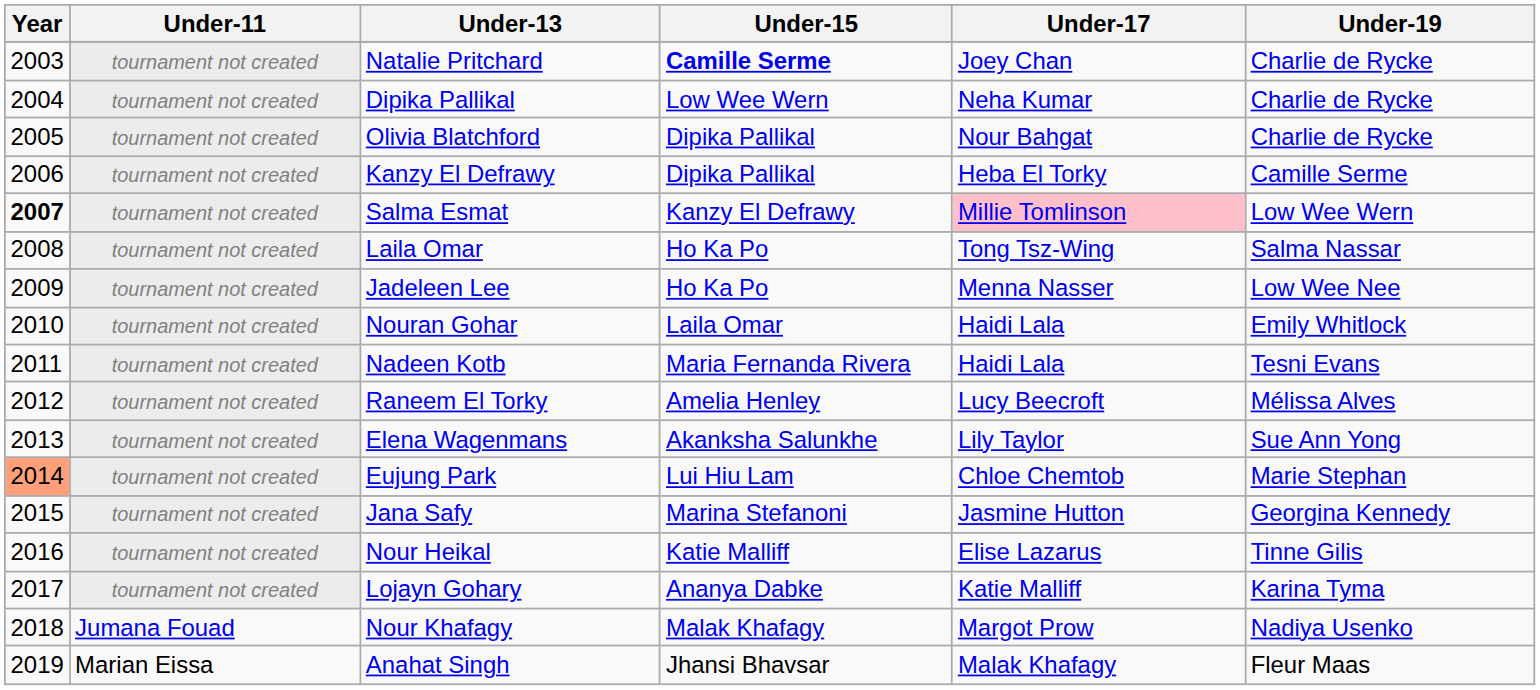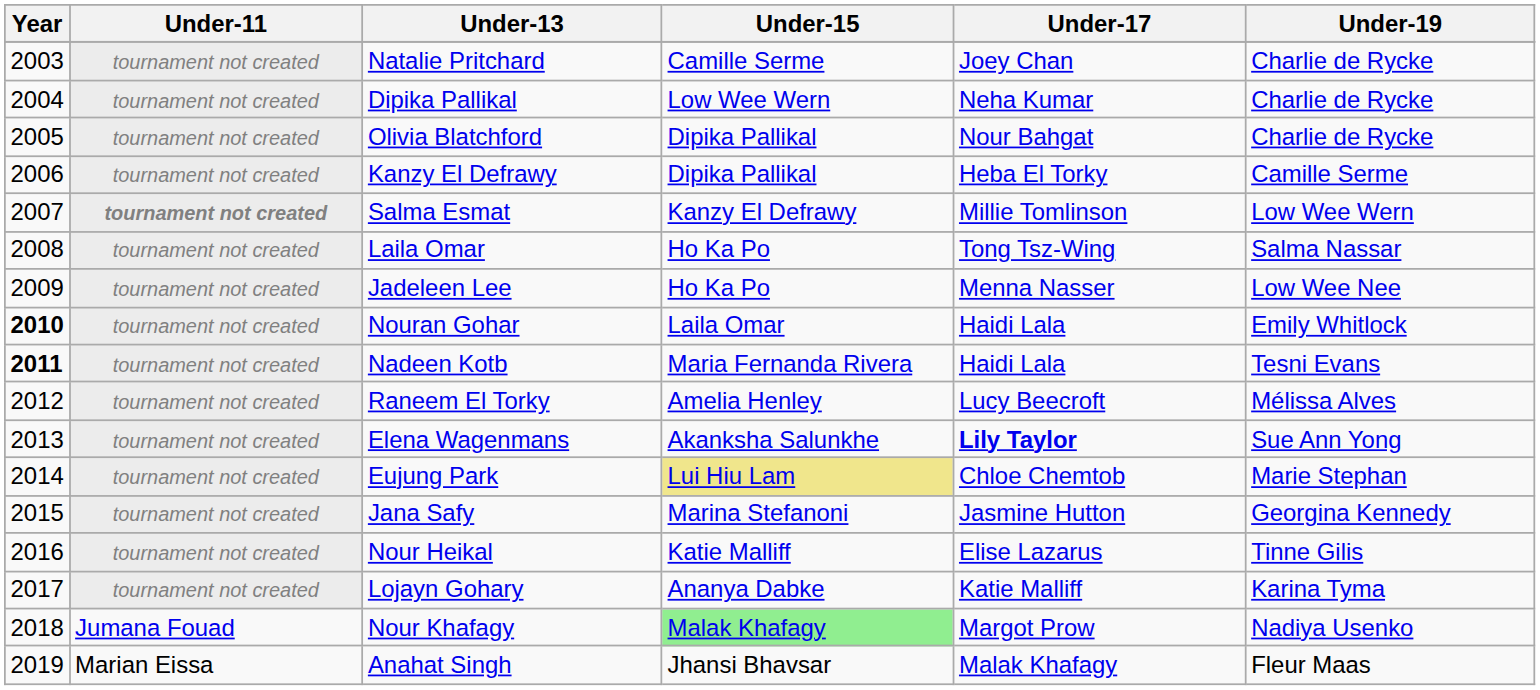Natalie Pritchard | Under-15: bold -> normal
Salma Esmat | Year: bold -> normal
Salma Esmat | Under-11: normal -> bold
Salma Esmat | Under-17: pink background -> no background
Nouran Gohar | Year: normal -> bold
Nadeen Kotb | Year: normal -> bold
Elena Wagenmans | Under-17: normal -> bold
Eujung Park | Year: lightsalmon background -> no background
Eujung Park | Under-15: no background -> khaki background
Nour Khafagy | Under-15: no background -> lightgreen background
